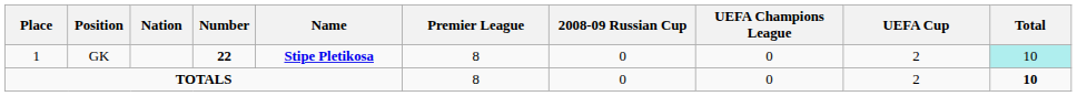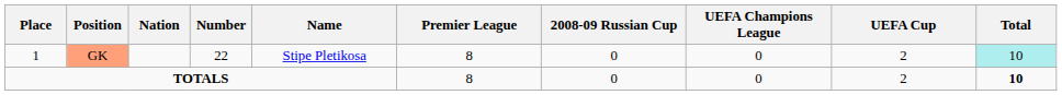1 | Position: no background -> lightsalmon background
1 | Number: bold -> normal
1 | Name: bold -> normal
